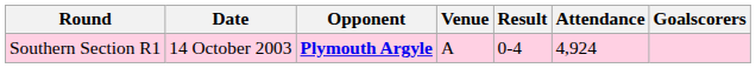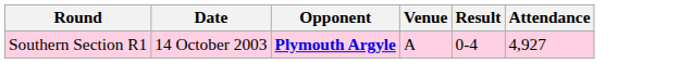- column: Goalscorers
Southern Section R1 | Attendance: 4,924 -> 4,927
